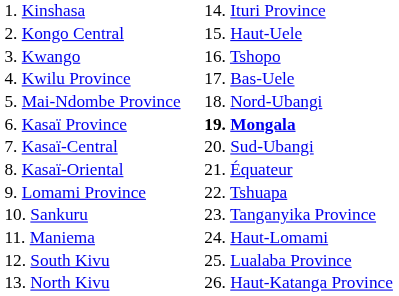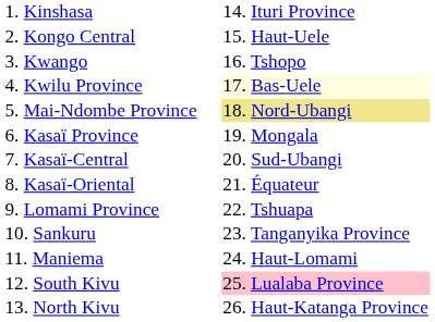4. Kwilu Province | column 2: no background -> lightyellow background
5. Mai-Ndombe Province | column 2: no background -> khaki background
6. Kasaï Province | column 2: bold -> normal
12. South Kivu | column 2: no background -> pink background
